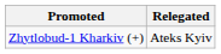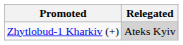Zhytlobud-1 Kharkiv (+) | Relegated: no background -> lightgrey background
